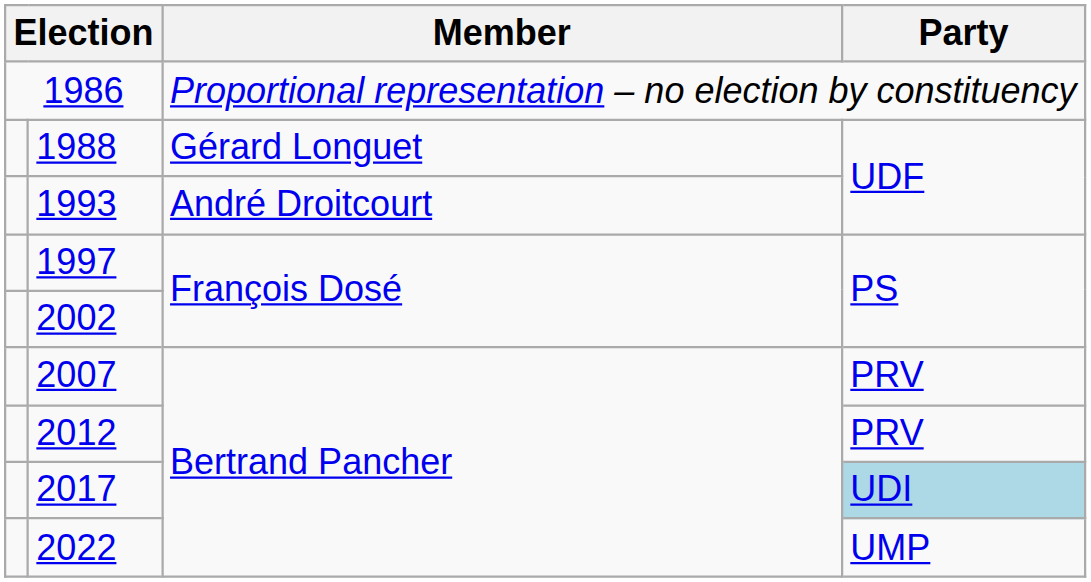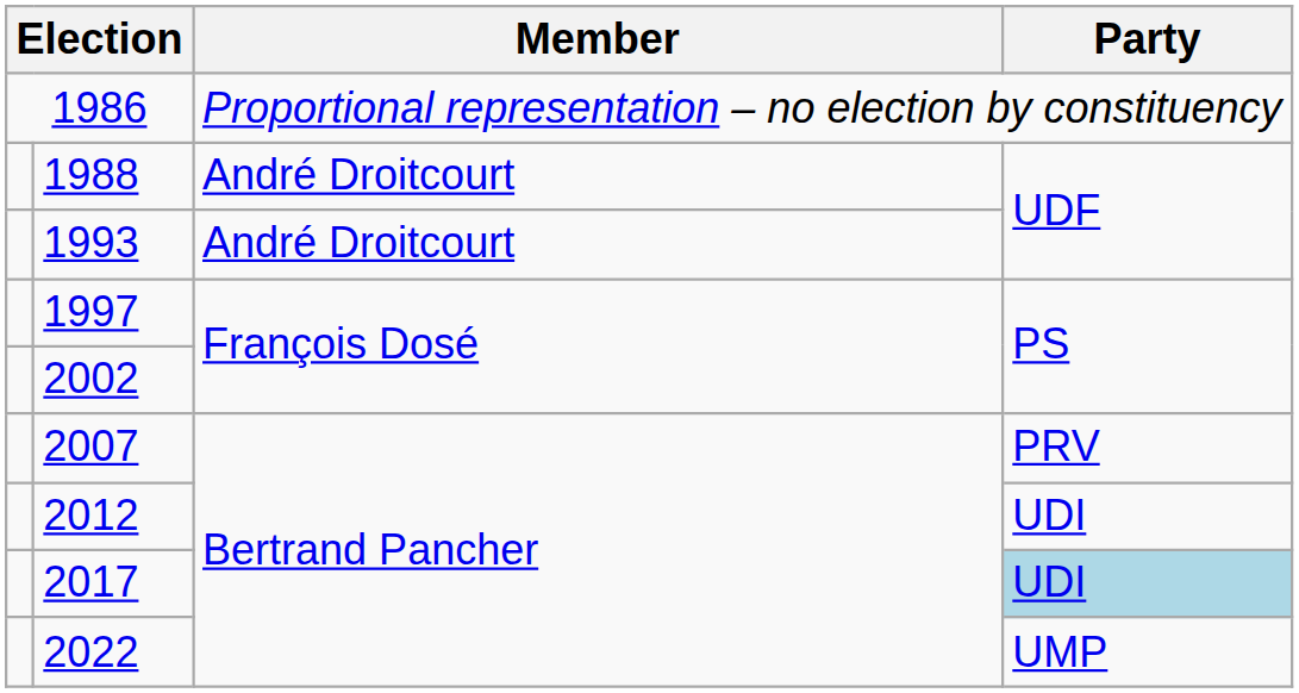1988 | Member: Gérard Longuet -> André Droitcourt
2012 | Party: PRV -> UDI
